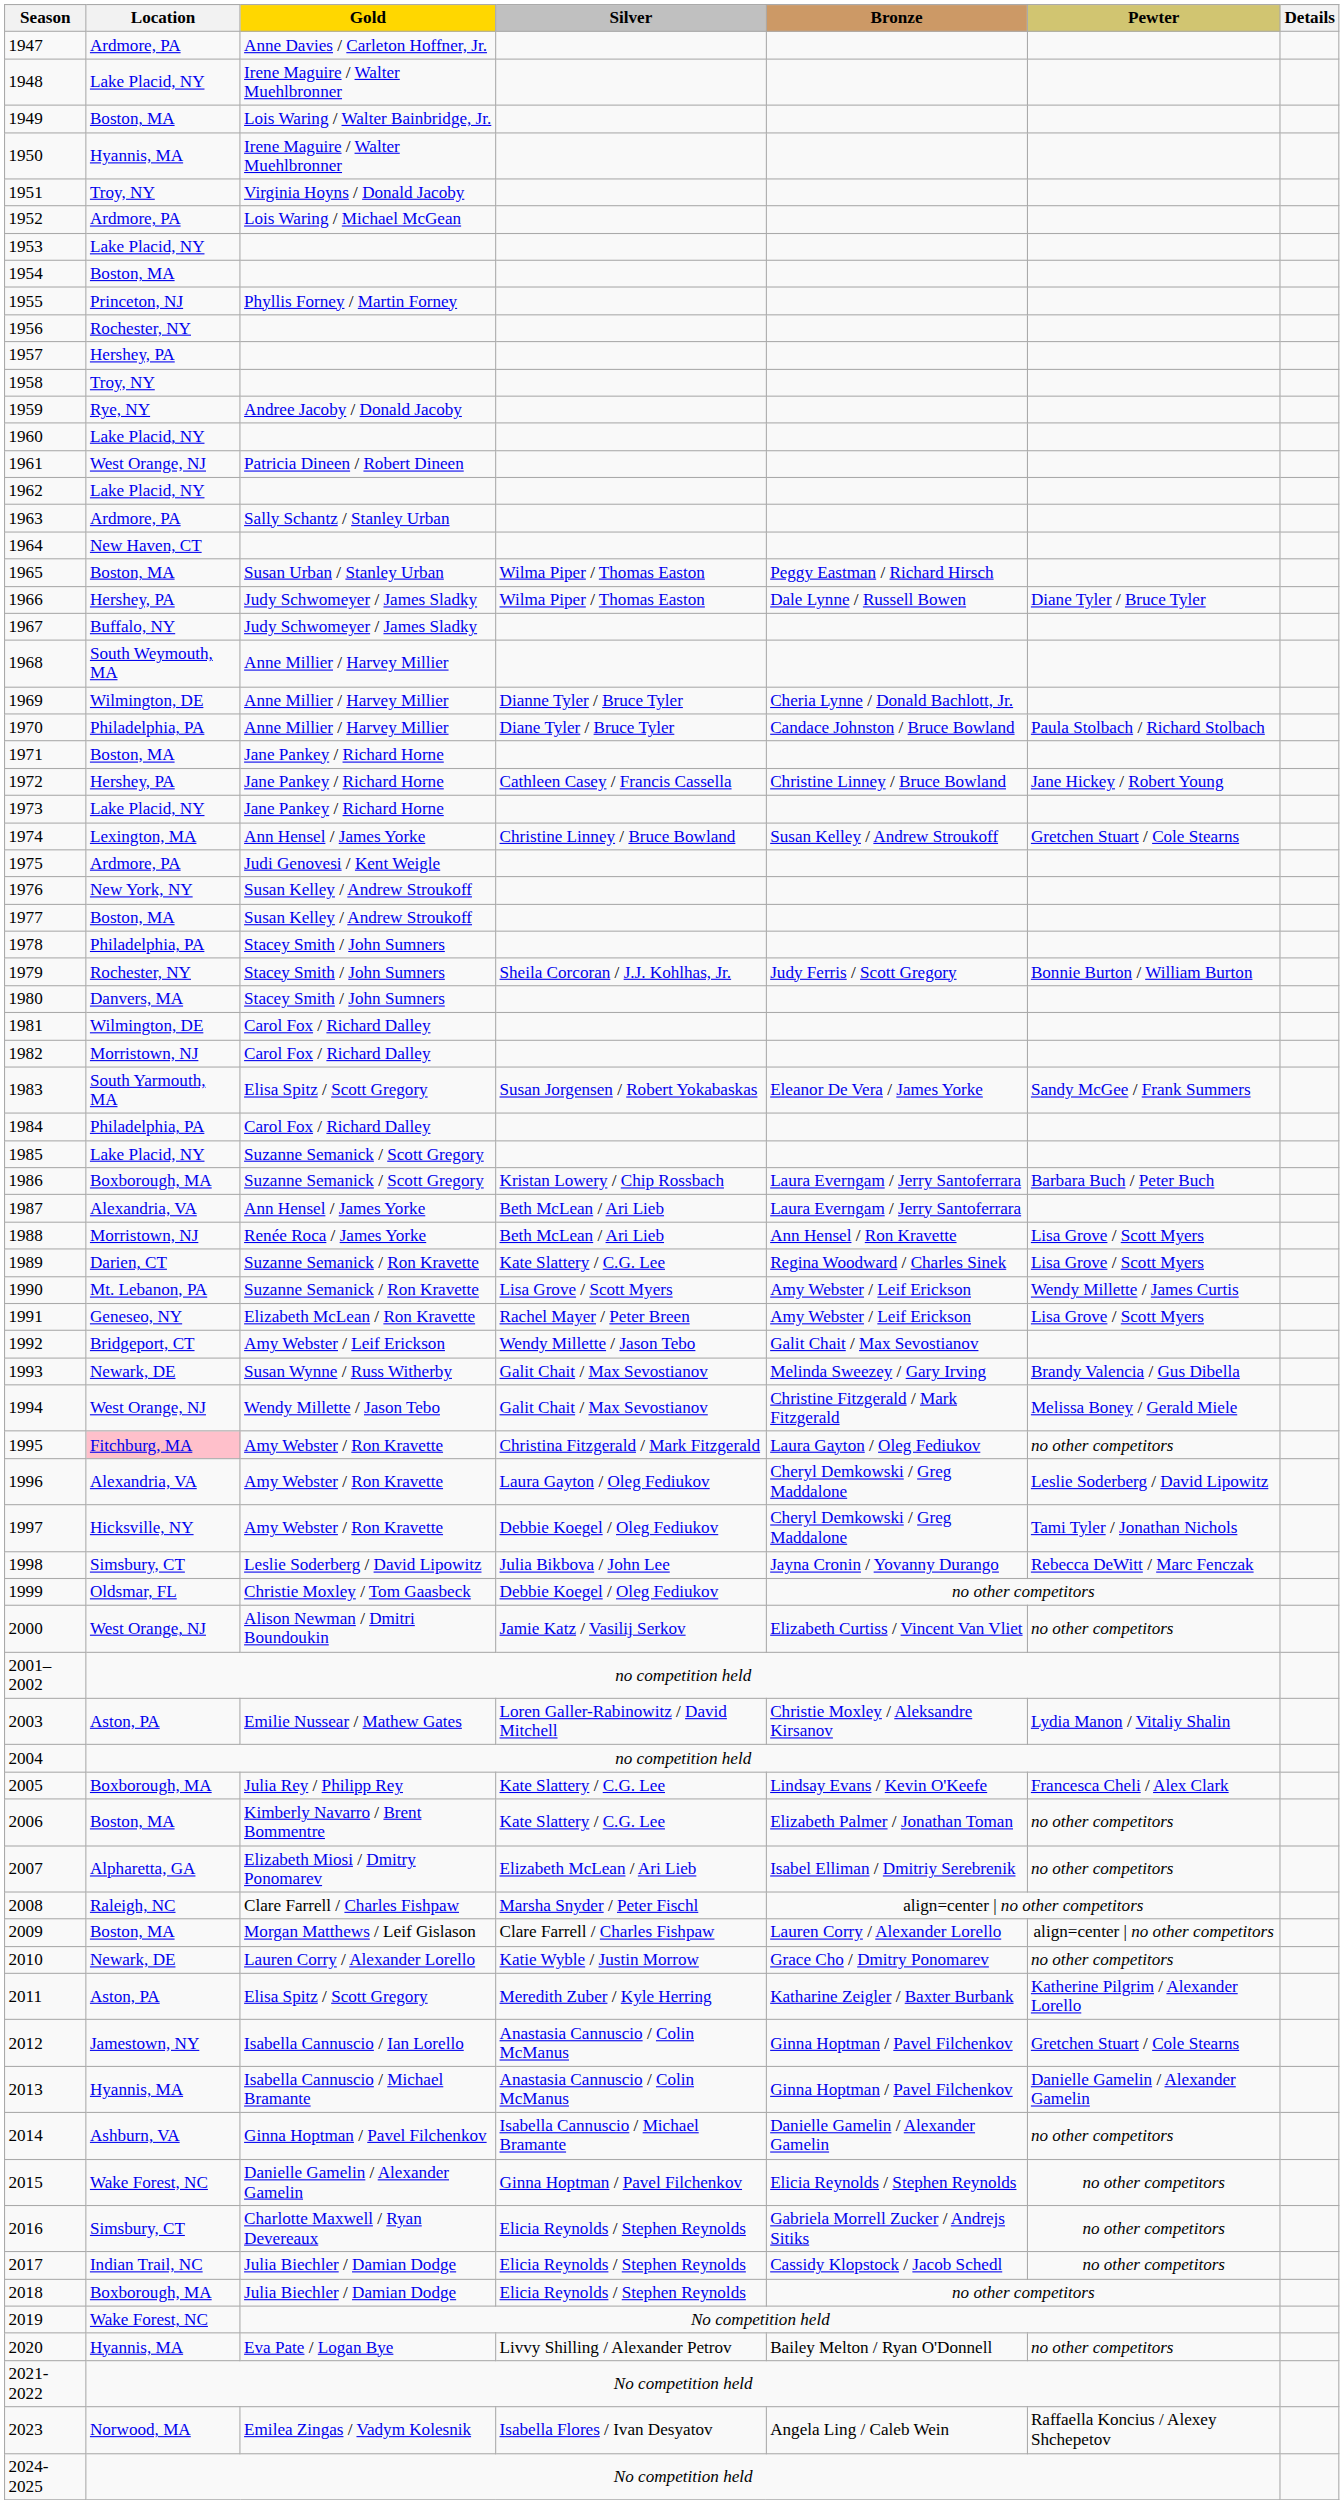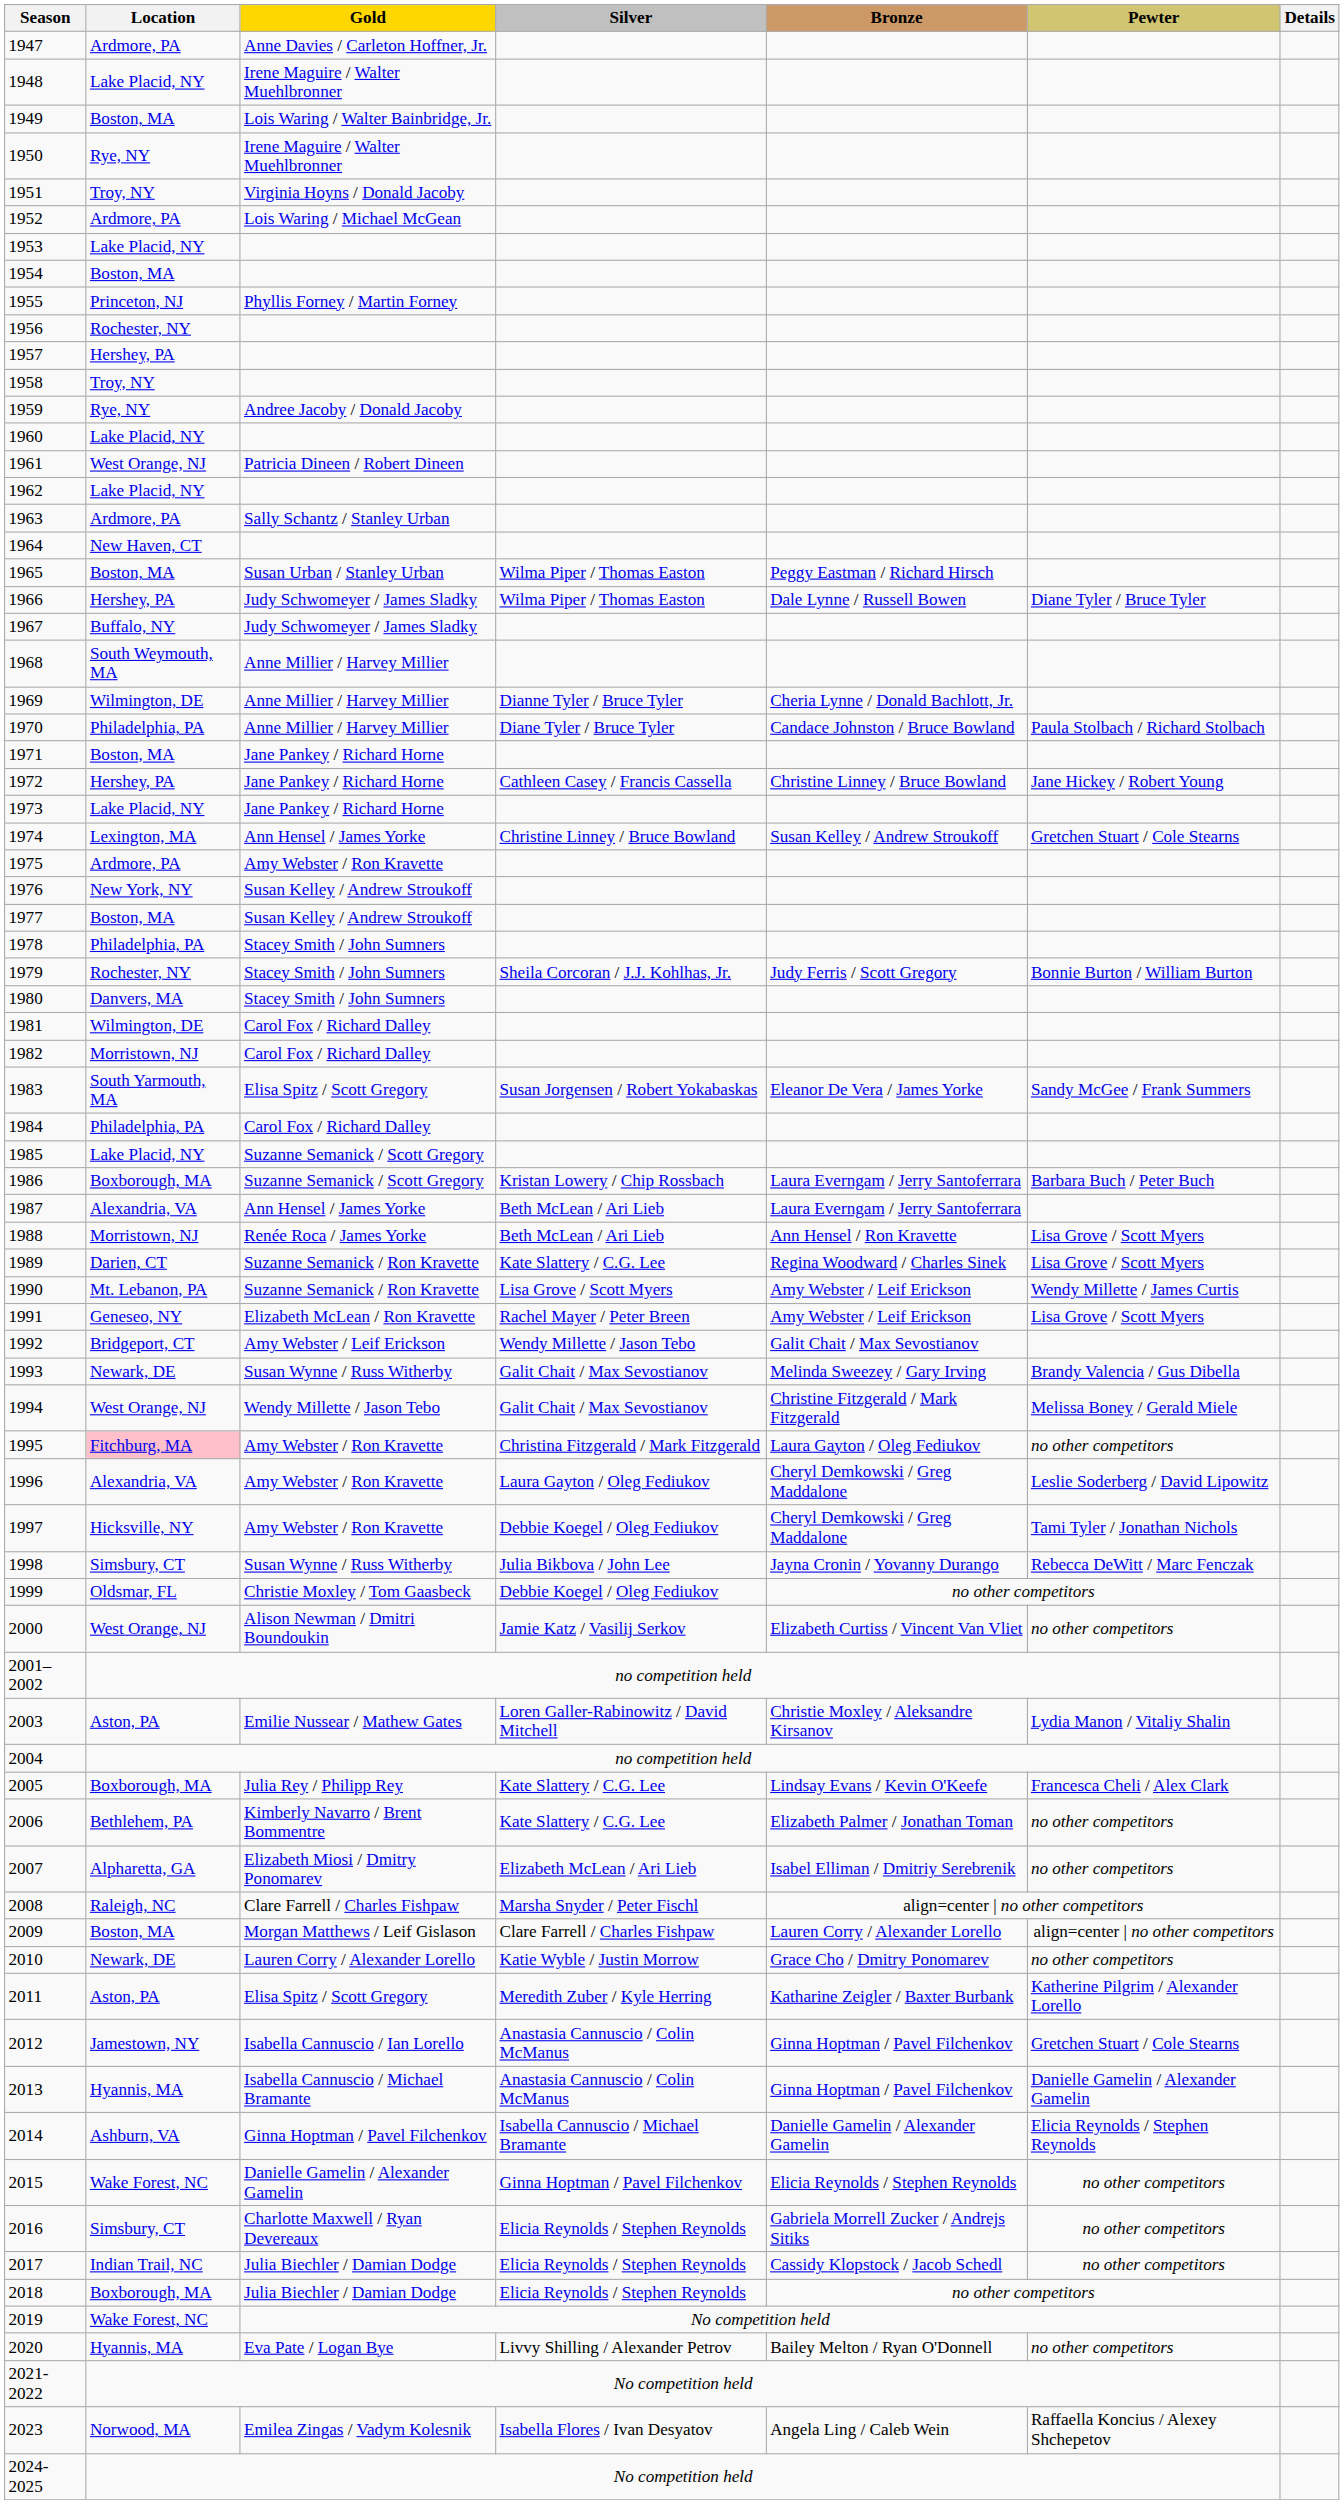1950 | Location: Hyannis, MA -> Rye, NY
1975 | Gold: Judi Genovesi / Kent Weigle -> Amy Webster / Ron Kravette
1998 | Gold: Leslie Soderberg / David Lipowitz -> Susan Wynne / Russ Witherby
2006 | Location: Boston, MA -> Bethlehem, PA
2014 | Pewter: no other competitors -> Elicia Reynolds / Stephen Reynolds
